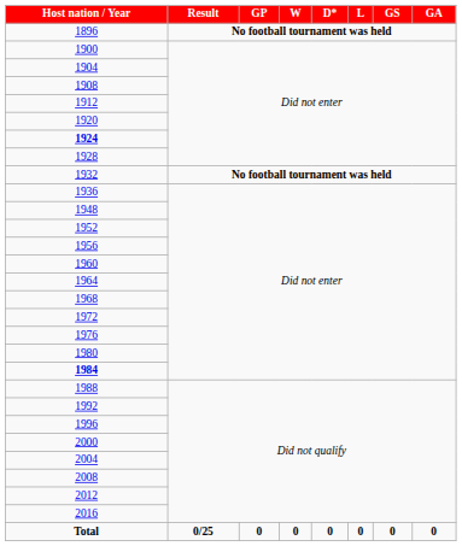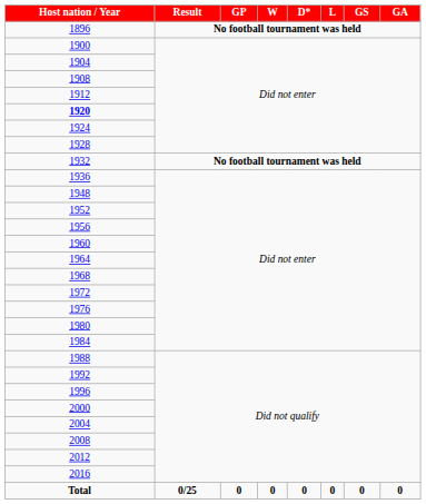1920 | Host nation / Year: normal -> bold
1924 | Host nation / Year: bold -> normal
1984 | Host nation / Year: bold -> normal
